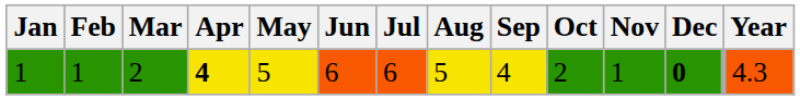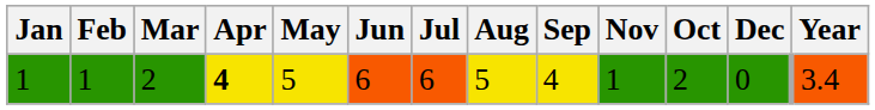columns swapped: Oct <-> Nov
row 2 | Dec: bold -> normal
row 2 | Year: 4.3 -> 3.4
